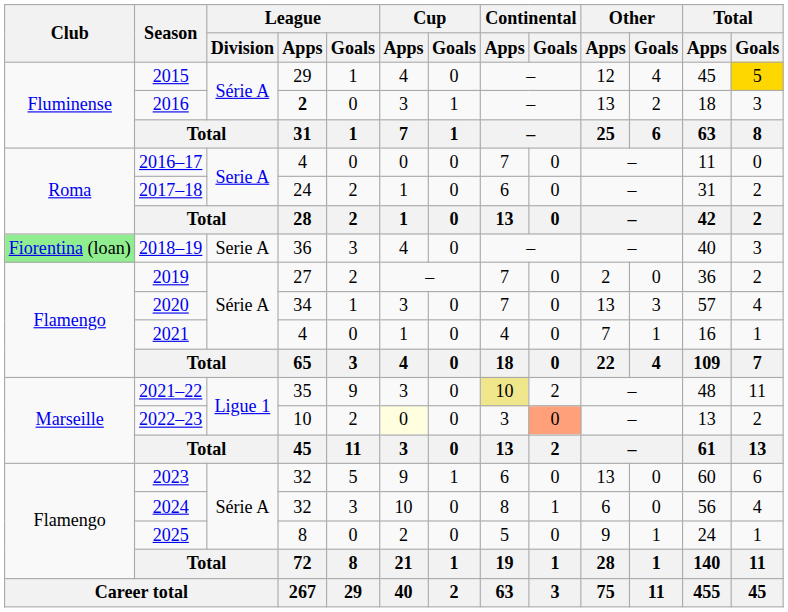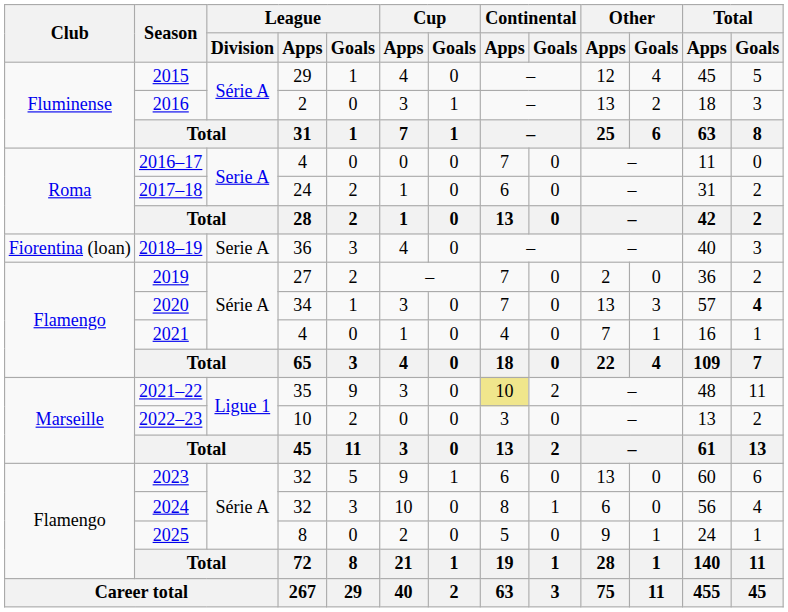2015 | Total / Goals: gold background -> no background
2016 | League / Apps: bold -> normal
2018–19 | Club: lightgreen background -> no background
2020 | Total / Goals: normal -> bold
2022–23 | Cup / Apps: lightyellow background -> no background
2022–23 | Continental / Goals: lightsalmon background -> no background
